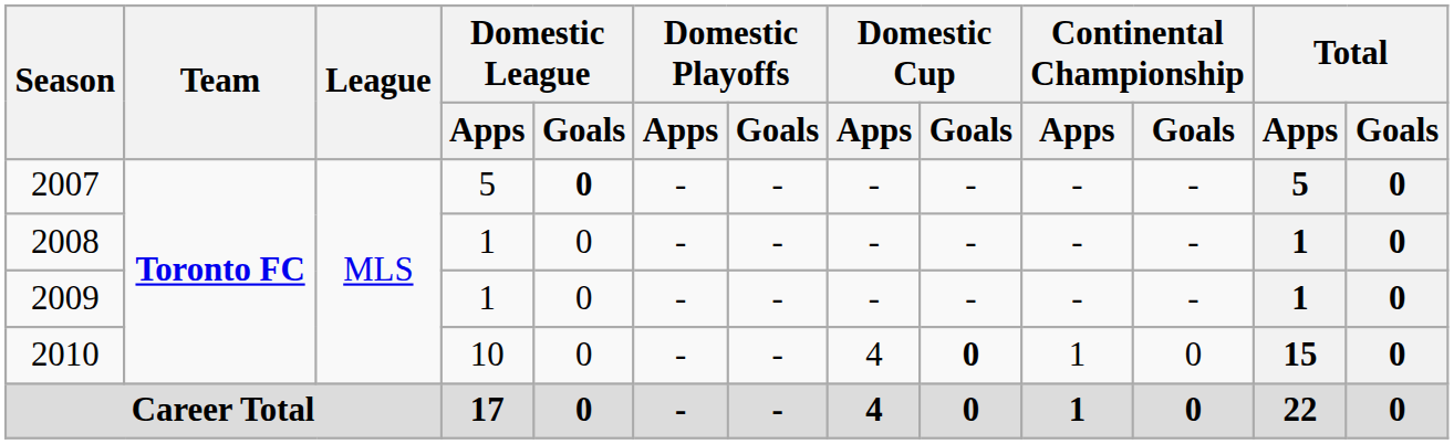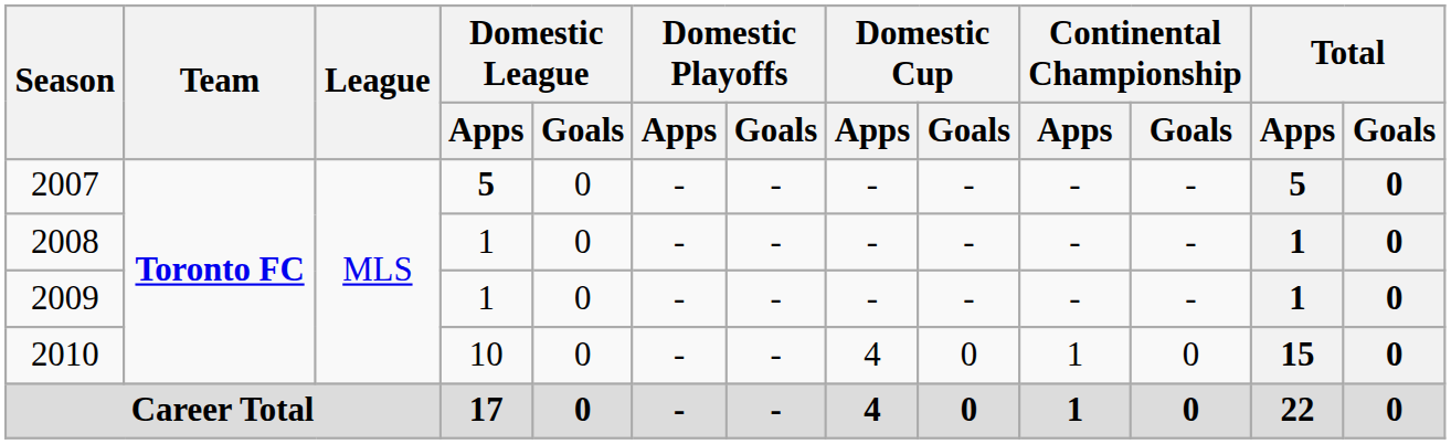2007 | Domestic League / Apps: normal -> bold
2007 | Domestic League / Goals: bold -> normal
2010 | Domestic Cup / Goals: bold -> normal
